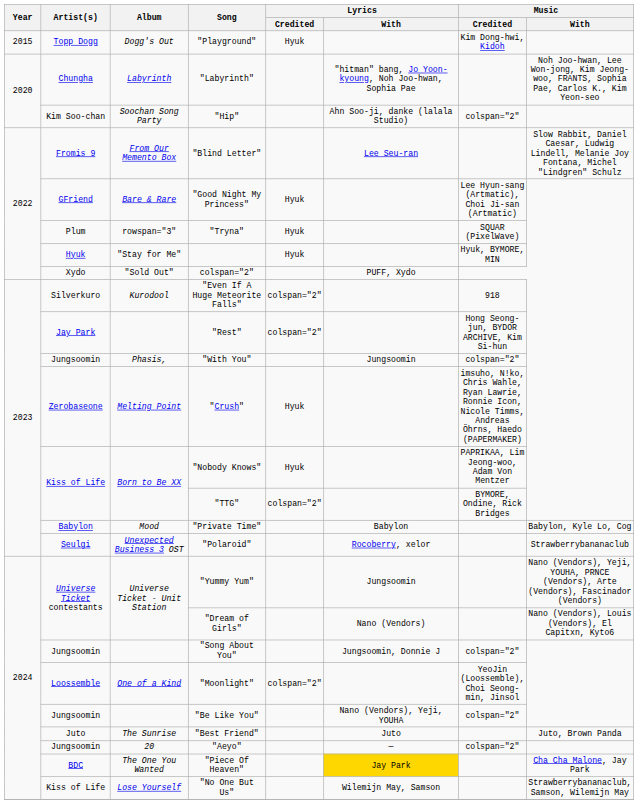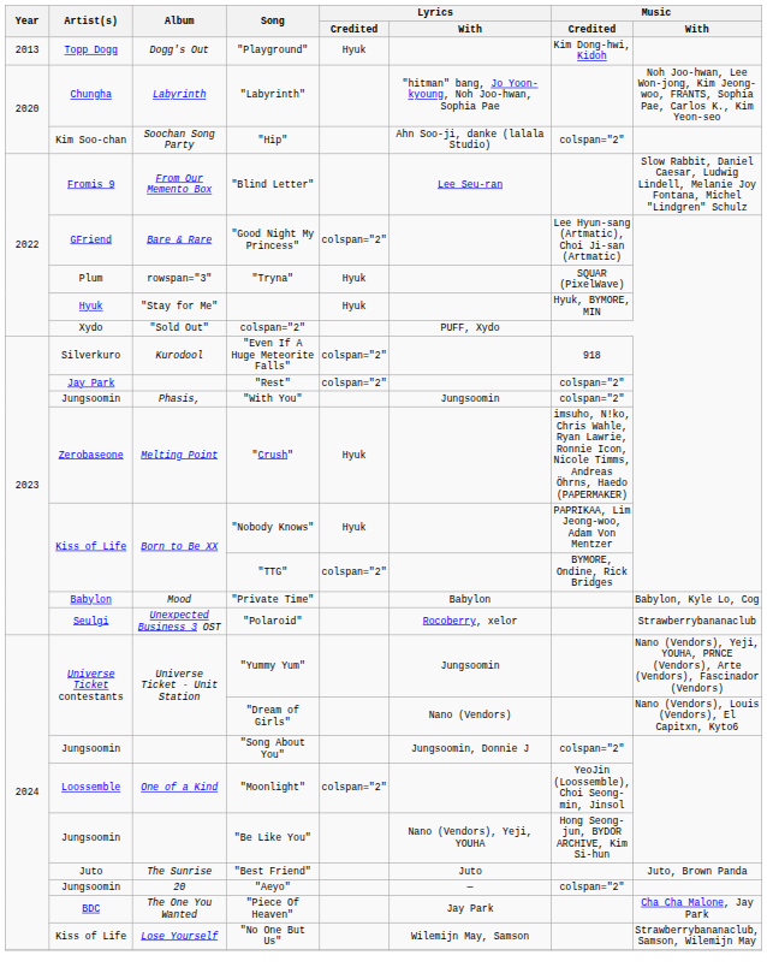"Playground" | Year: 2015 -> 2013
"Good Night My Princess" | Lyrics / Credited: Hyuk -> colspan="2"
"Rest" | Music / Credited: Hong Seong-jun, BYDOR ARCHIVE, Kim Si-hun -> colspan="2"
"Be Like You" | Music / Credited: colspan="2" -> Hong Seong-jun, BYDOR ARCHIVE, Kim Si-hun
"Piece Of Heaven" | Lyrics / With: gold background -> no background
